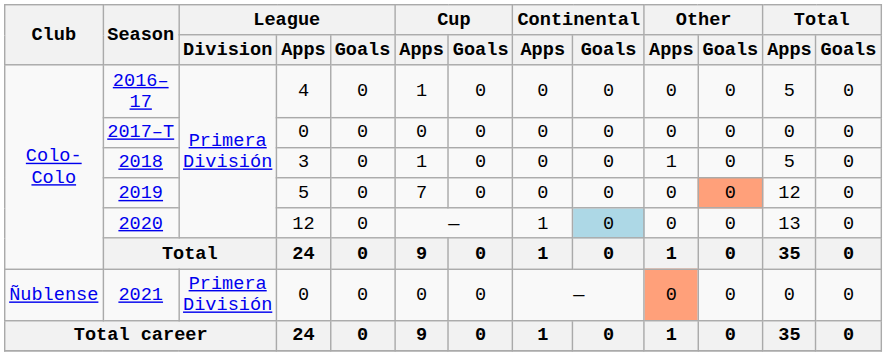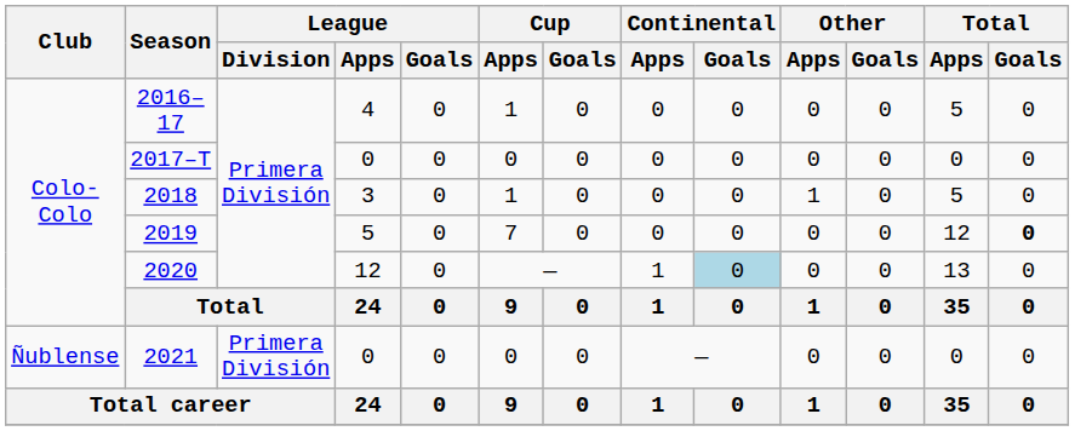2019 | Other / Goals: lightsalmon background -> no background
2019 | Total / Goals: normal -> bold
2021 | Other / Apps: lightsalmon background -> no background
